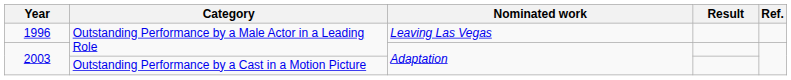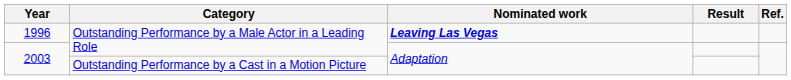1996 | Nominated work: normal -> bold
